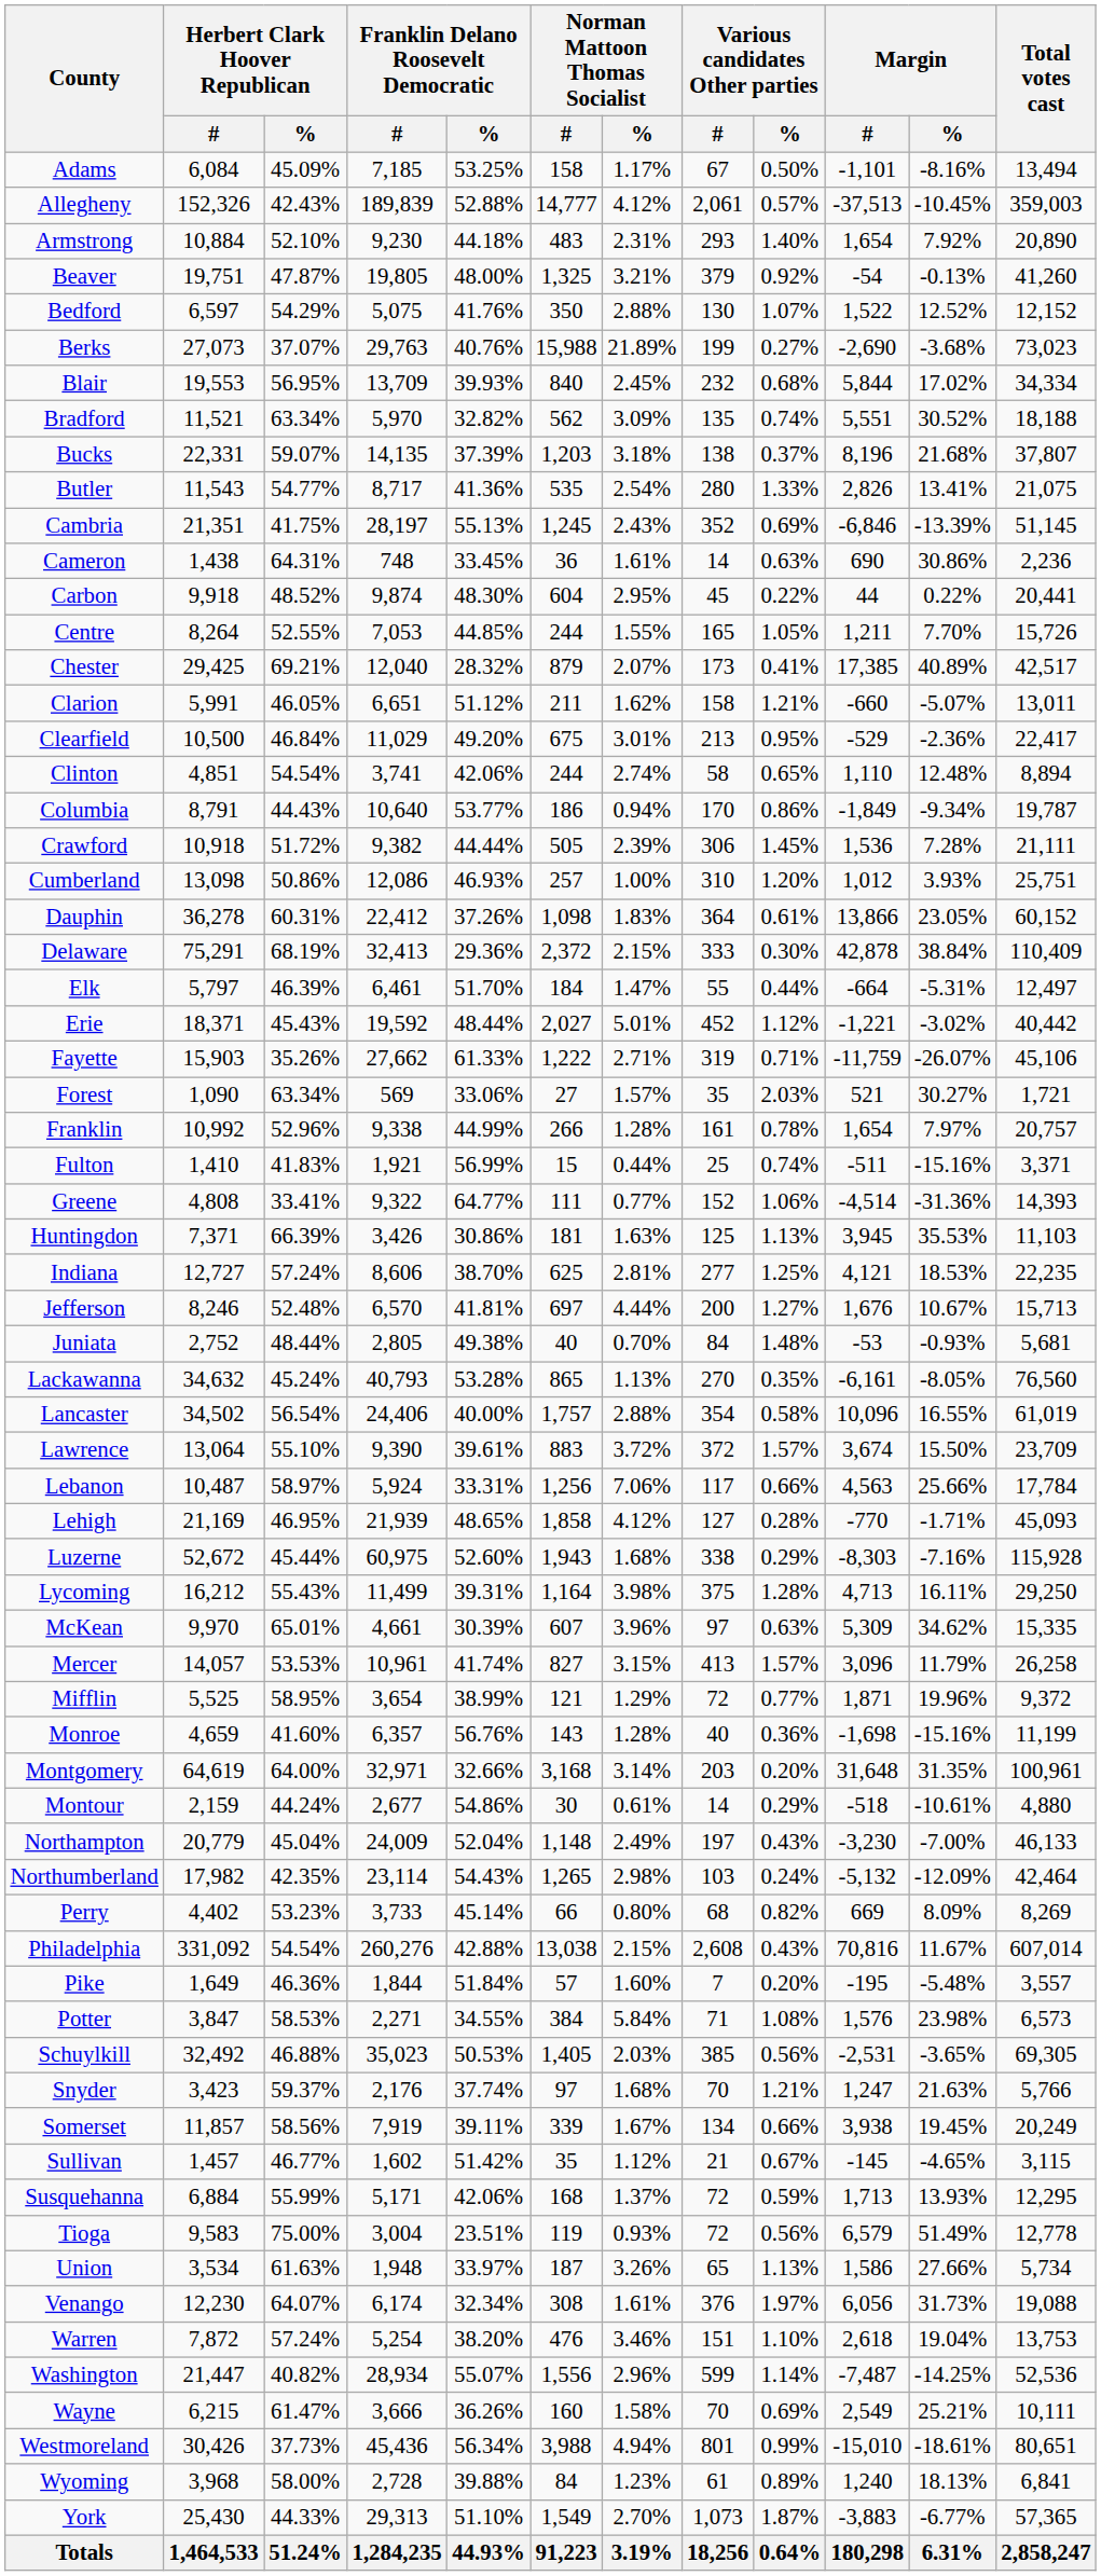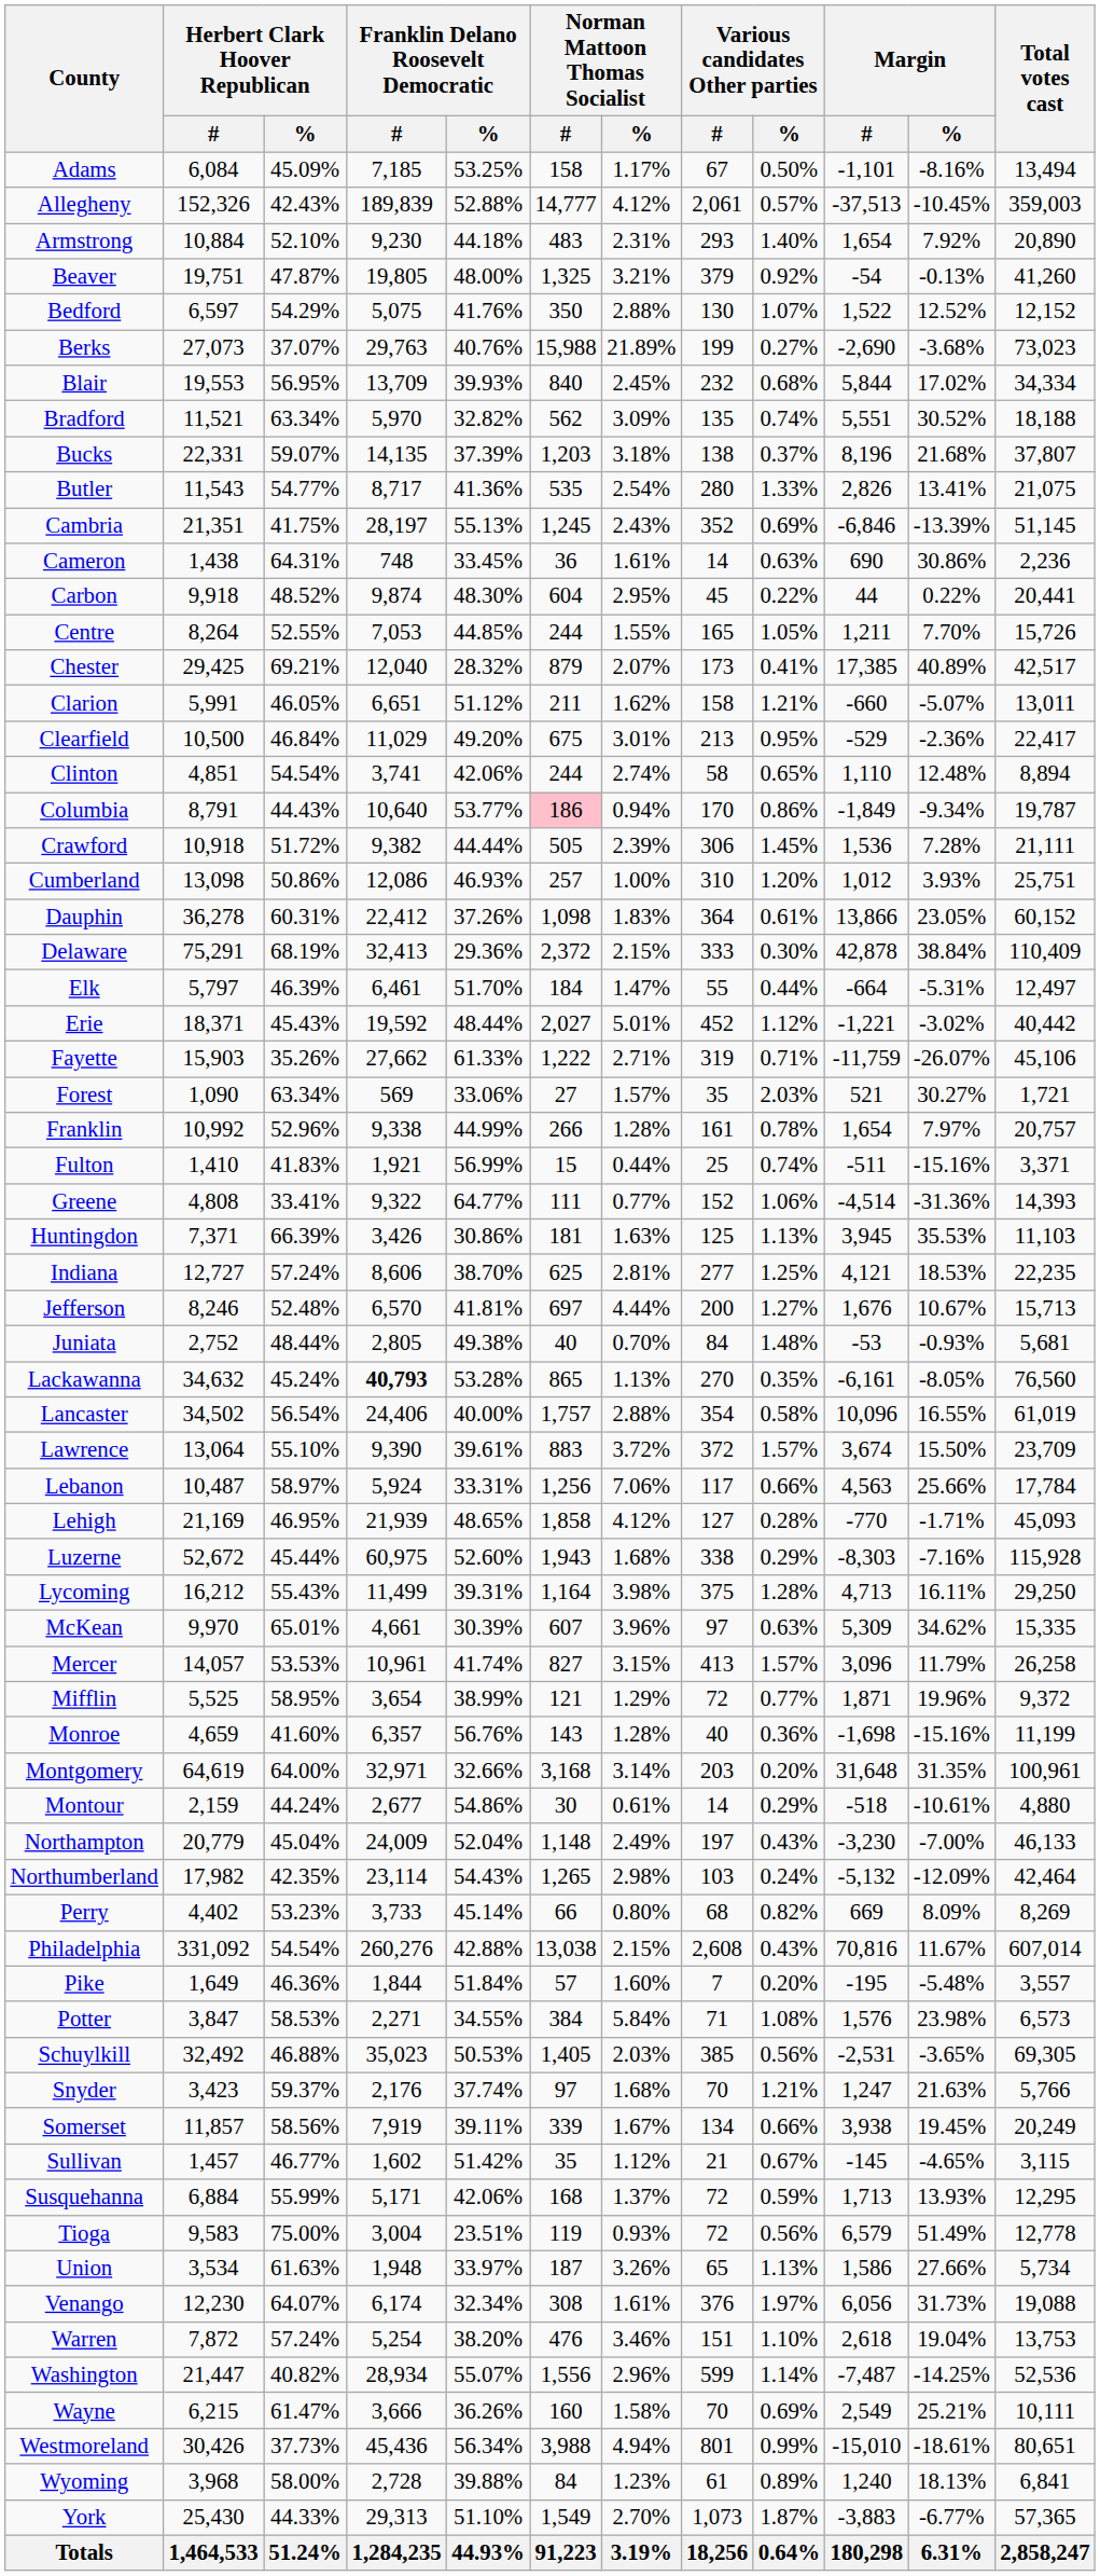Columbia | Norman Mattoon Thomas Socialist / #: no background -> pink background
Lackawanna | Franklin Delano Roosevelt Democratic / #: normal -> bold
